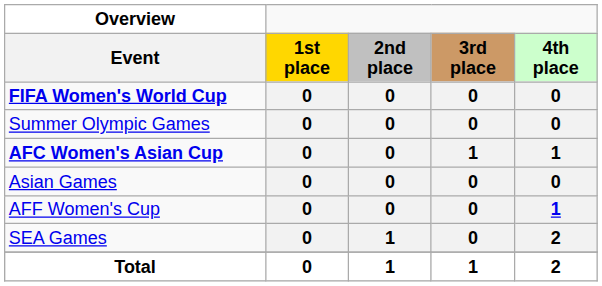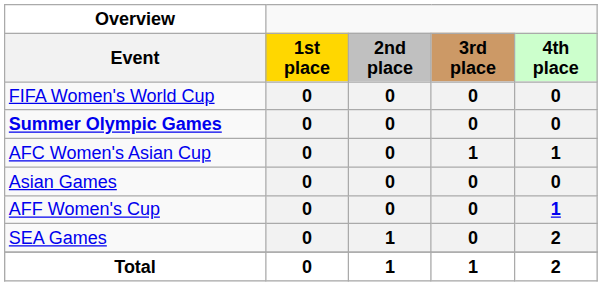FIFA Women's World Cup | Overview / Event: bold -> normal
Summer Olympic Games | Overview / Event: normal -> bold
AFC Women's Asian Cup | Overview / Event: bold -> normal
